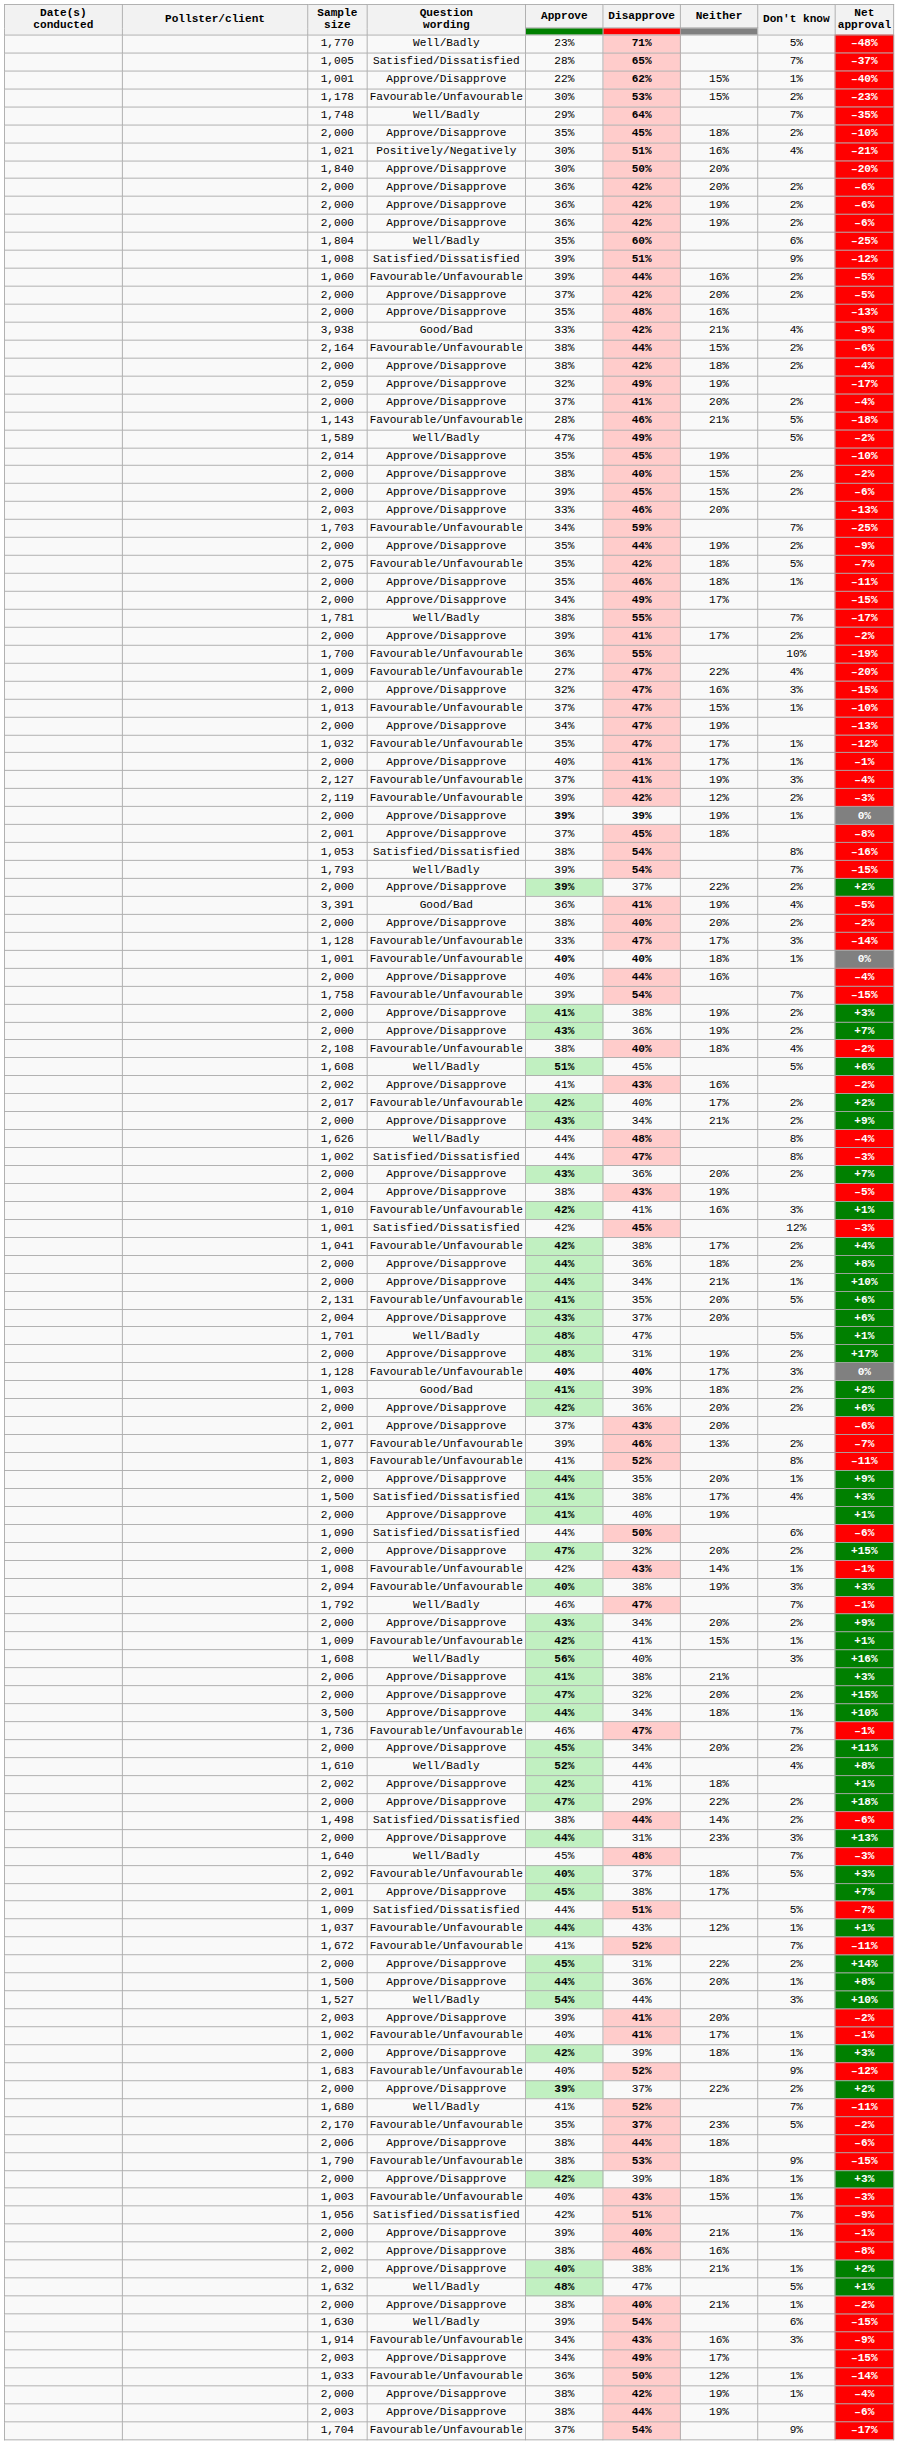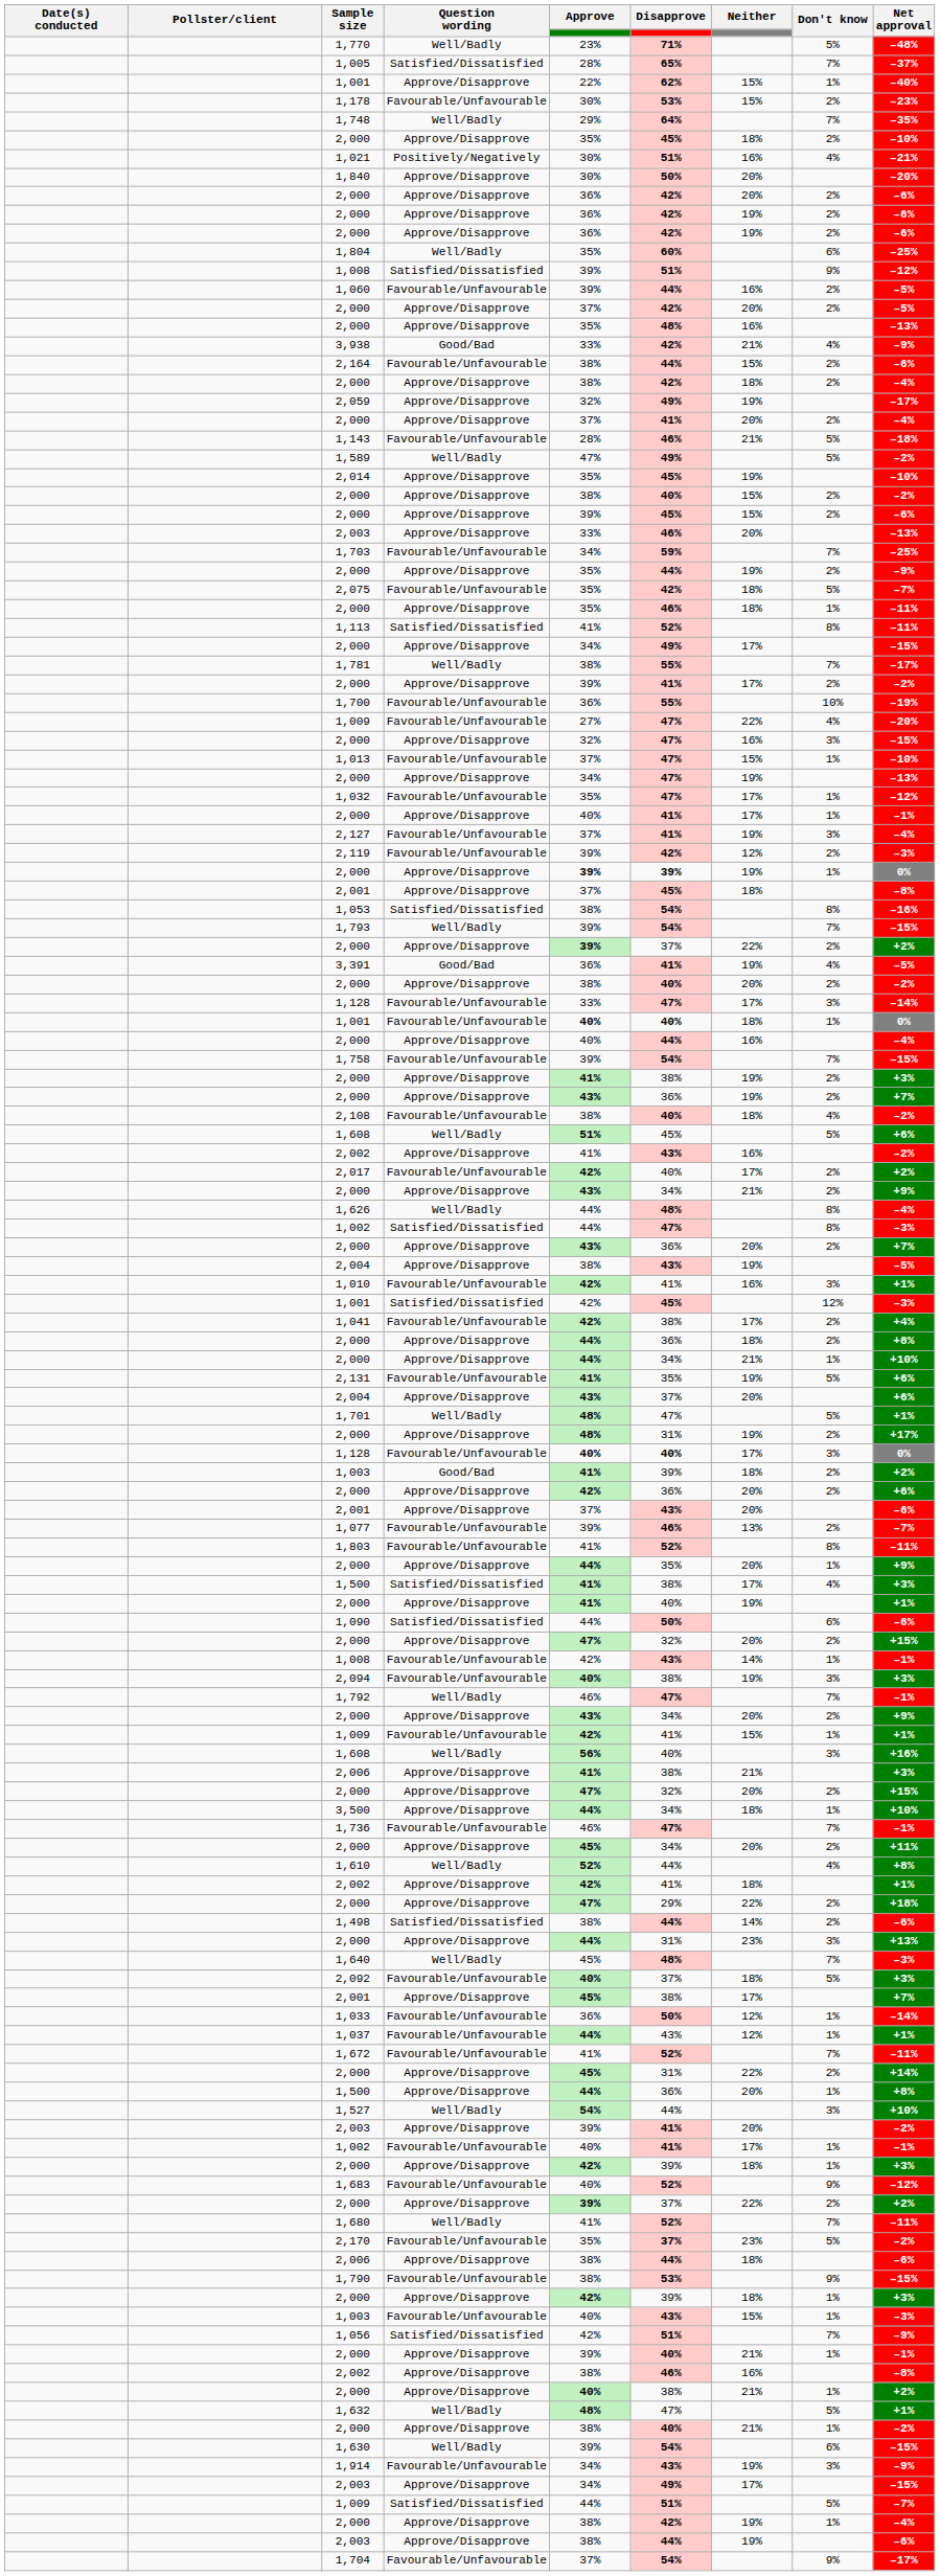+ row: 1,113 | Satisfied/Dissatisfied | 41% | 52% | 8% | –11%
2,131 | Neither: 20% -> 19%
rows swapped: 1,009 / Satisfied/Dissatisfied <-> 1,033
1,914 | Neither: 16% -> 19%
